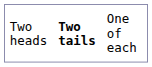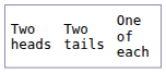Two heads | column 2: bold -> normal
